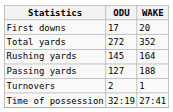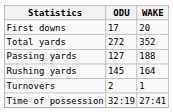rows swapped: Rushing yards <-> Passing yards
